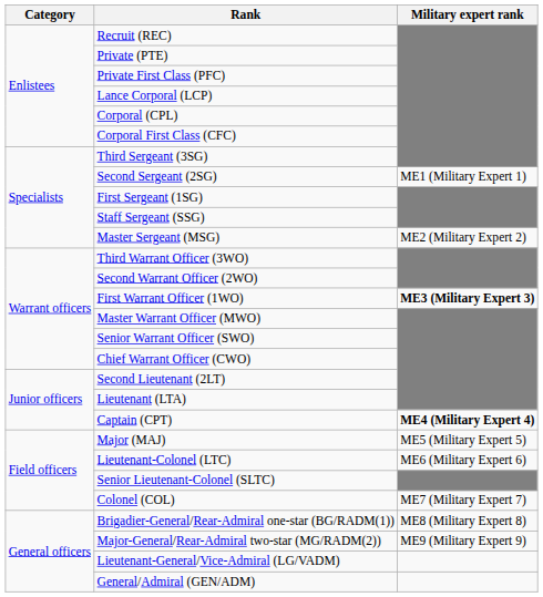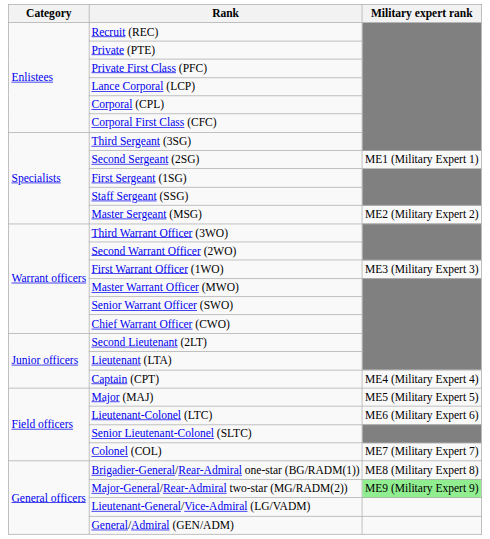First Warrant Officer (1WO) | Military expert rank: bold -> normal
Captain (CPT) | Military expert rank: bold -> normal
Major-General/Rear-Admiral two-star (MG/RADM(2)) | Military expert rank: no background -> lightgreen background
